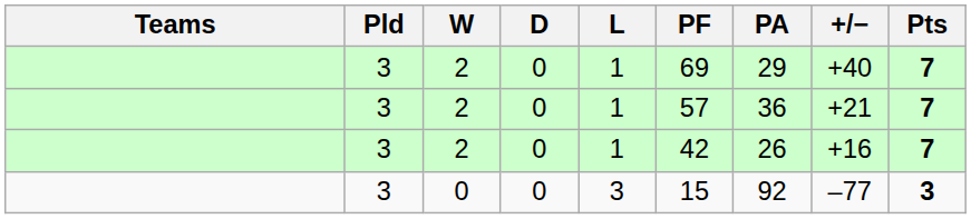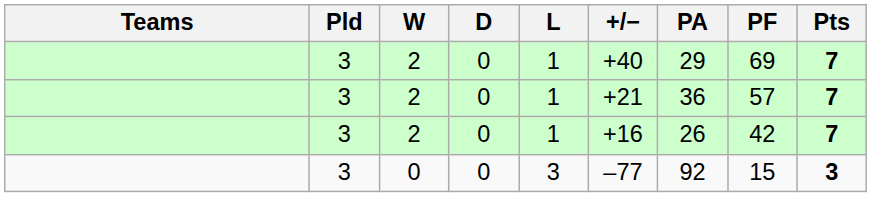columns swapped: PF <-> +/−
